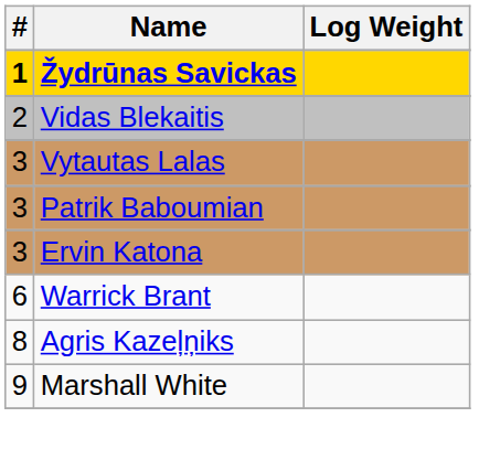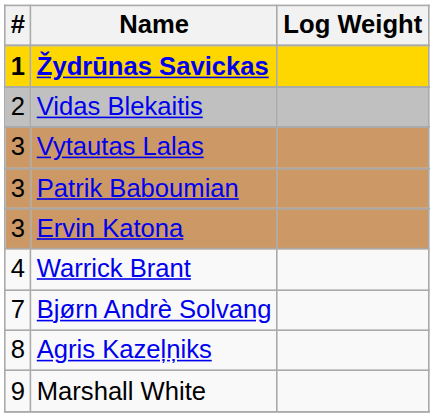Warrick Brant | #: 6 -> 4
+ row: 7 | Bjørn Andrè Solvang
